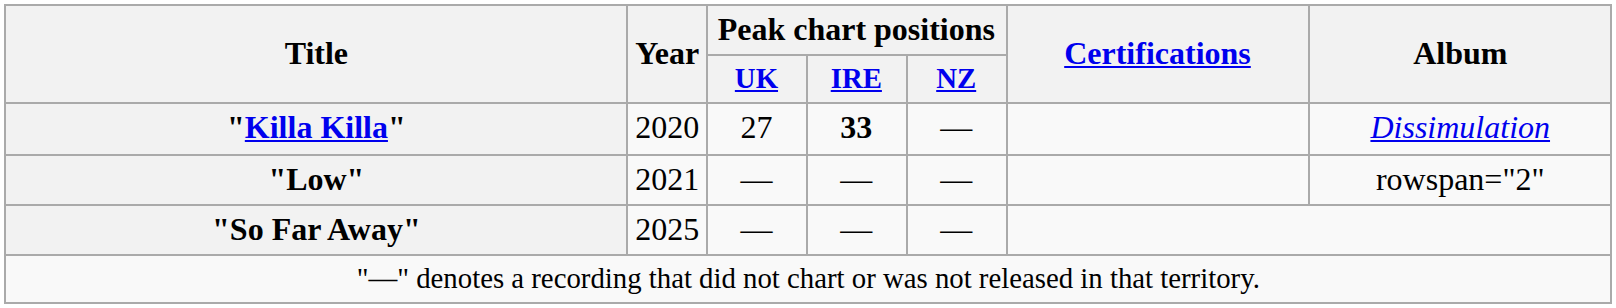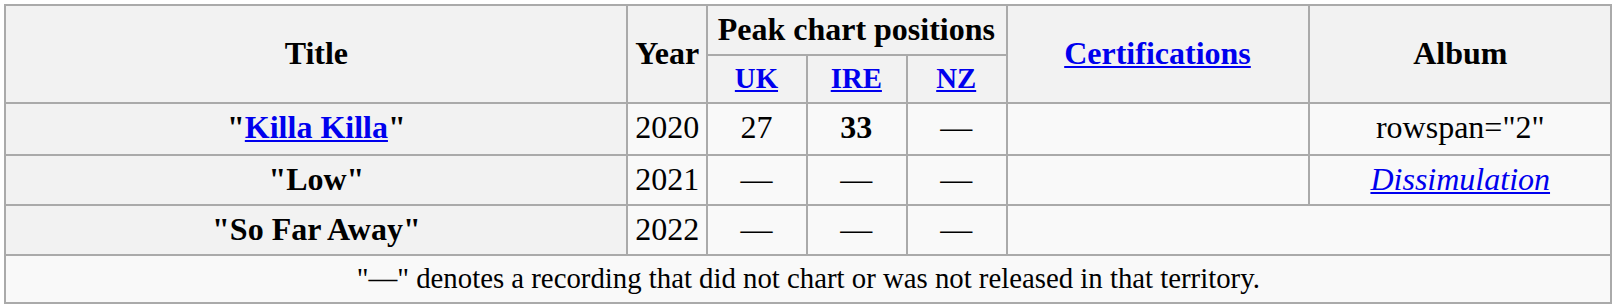"Killa Killa" | Album: Dissimulation -> rowspan="2"
"Low" | Album: rowspan="2" -> Dissimulation
"So Far Away" | Year: 2025 -> 2022
